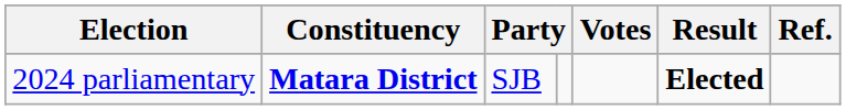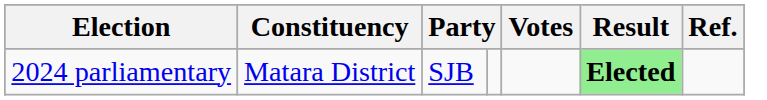2024 parliamentary | Constituency: bold -> normal
2024 parliamentary | Result: no background -> lightgreen background
